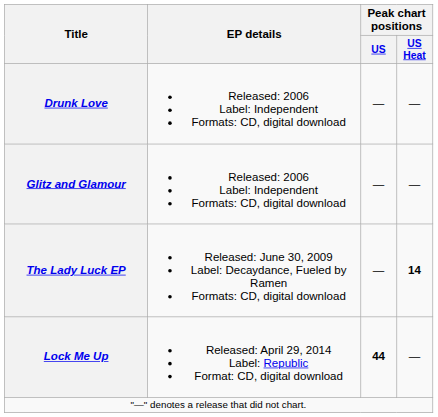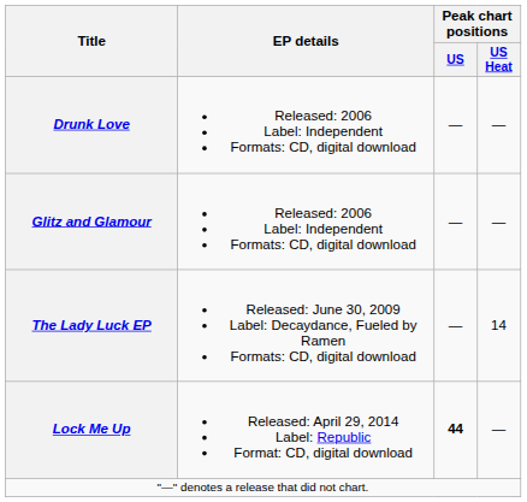The Lady Luck EP | Peak chart positions / US Heat: bold -> normal
